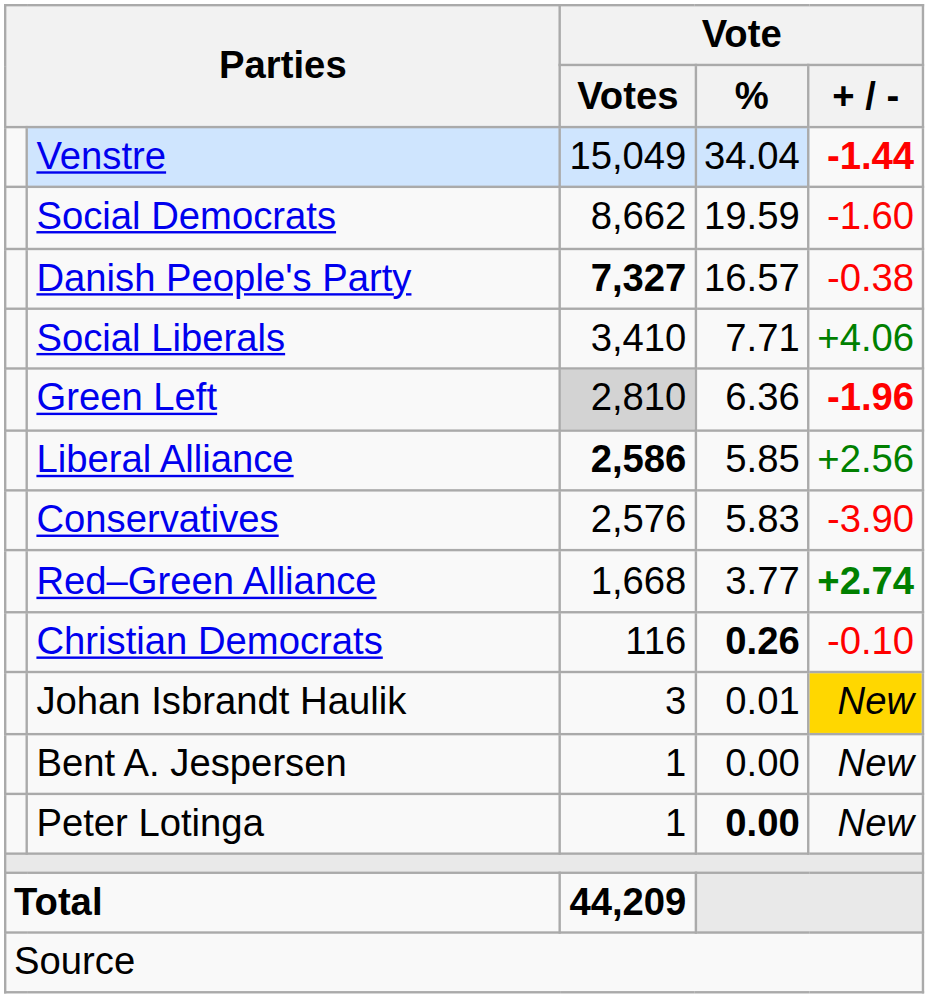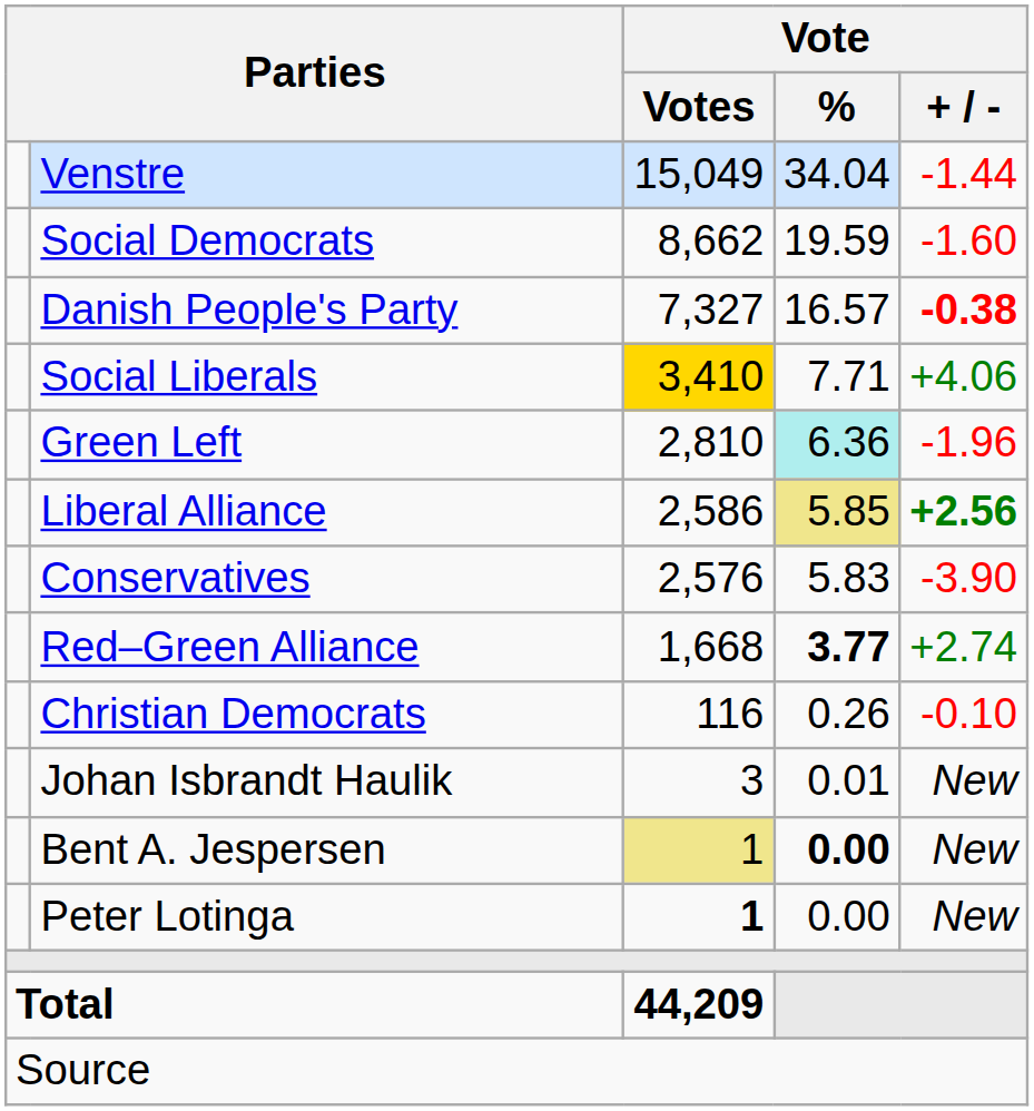Venstre | Vote / + / -: bold -> normal
Danish People's Party | Vote / Votes: bold -> normal
Danish People's Party | Vote / + / -: normal -> bold
Social Liberals | Vote / Votes: no background -> gold background
Green Left | Vote / Votes: lightgrey background -> no background
Green Left | Vote / %: no background -> paleturquoise background
Green Left | Vote / + / -: bold -> normal
Liberal Alliance | Vote / Votes: bold -> normal
Liberal Alliance | Vote / %: no background -> khaki background
Liberal Alliance | Vote / + / -: normal -> bold
Red–Green Alliance | Vote / %: normal -> bold
Red–Green Alliance | Vote / + / -: bold -> normal
Christian Democrats | Vote / %: bold -> normal
Johan Isbrandt Haulik | Vote / + / -: gold background -> no background
Bent A. Jespersen | Vote / Votes: no background -> khaki background
Bent A. Jespersen | Vote / %: normal -> bold
Peter Lotinga | Vote / Votes: normal -> bold
Peter Lotinga | Vote / %: bold -> normal
